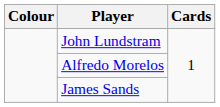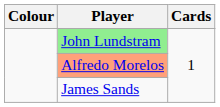John Lundstram | Player: no background -> lightgreen background
Alfredo Morelos | Player: no background -> lightsalmon background
